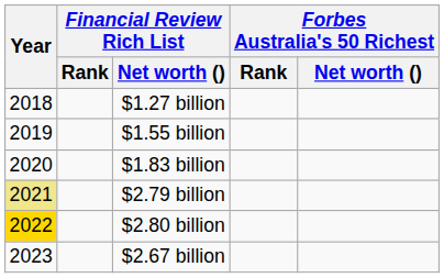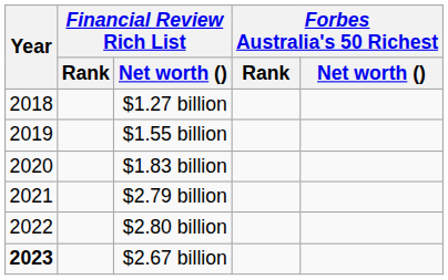$2.79 billion | Year: khaki background -> no background
$2.80 billion | Year: gold background -> no background
$2.67 billion | Year: normal -> bold
